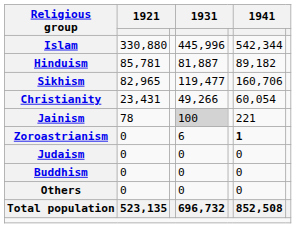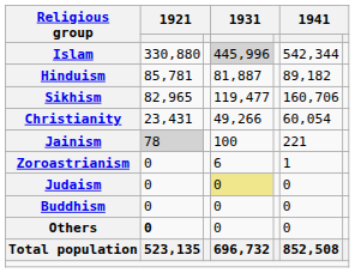Islam | column 4: no background -> lightgrey background
Jainism | column 2: no background -> lightgrey background
Jainism | column 4: lightgrey background -> no background
Zoroastrianism | column 6: bold -> normal
Judaism | column 4: no background -> khaki background
Others | column 2: normal -> bold
